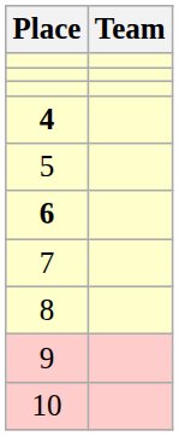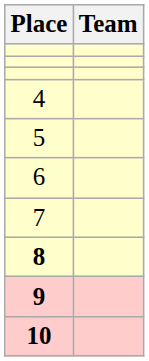row 5 | Place: bold -> normal
row 7 | Place: bold -> normal
row 9 | Place: normal -> bold
row 10 | Place: normal -> bold
row 11 | Place: normal -> bold
